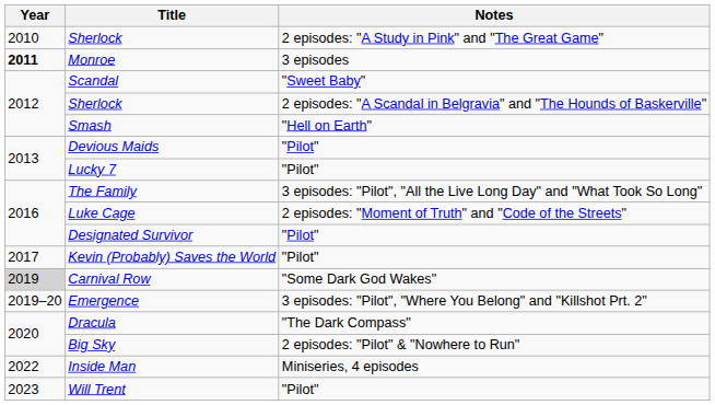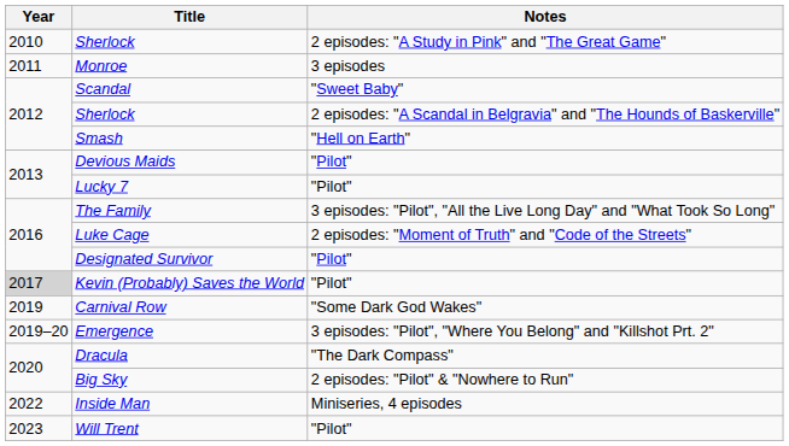Monroe | Year: bold -> normal
Kevin (Probably) Saves the World | Year: no background -> lightgrey background
Carnival Row | Year: lightgrey background -> no background
